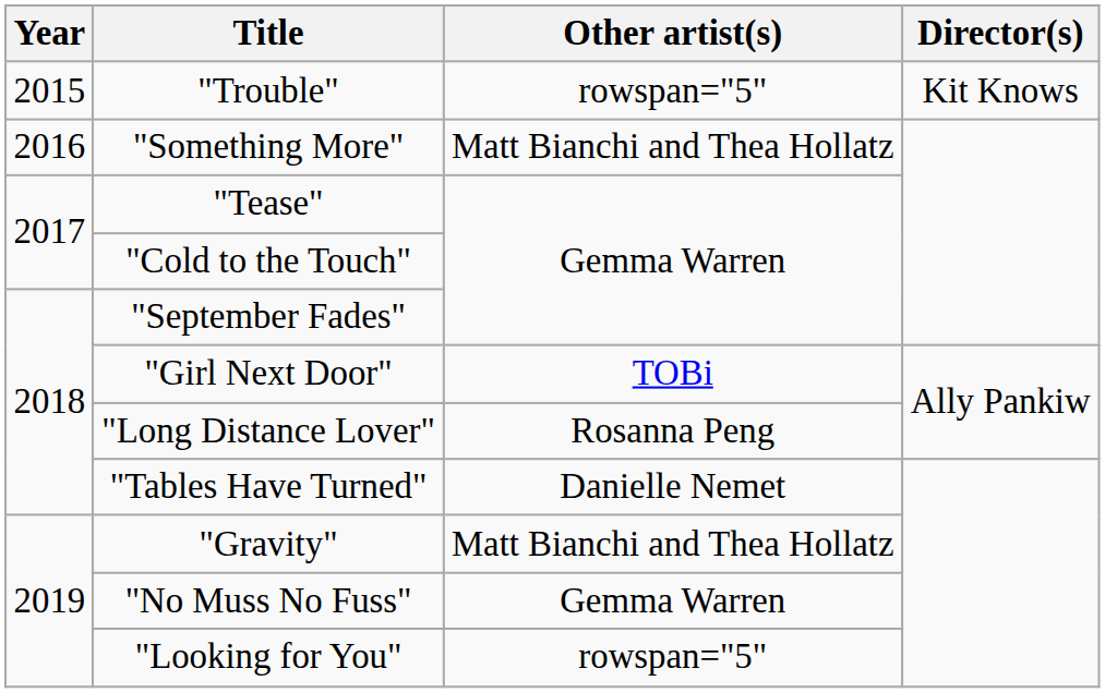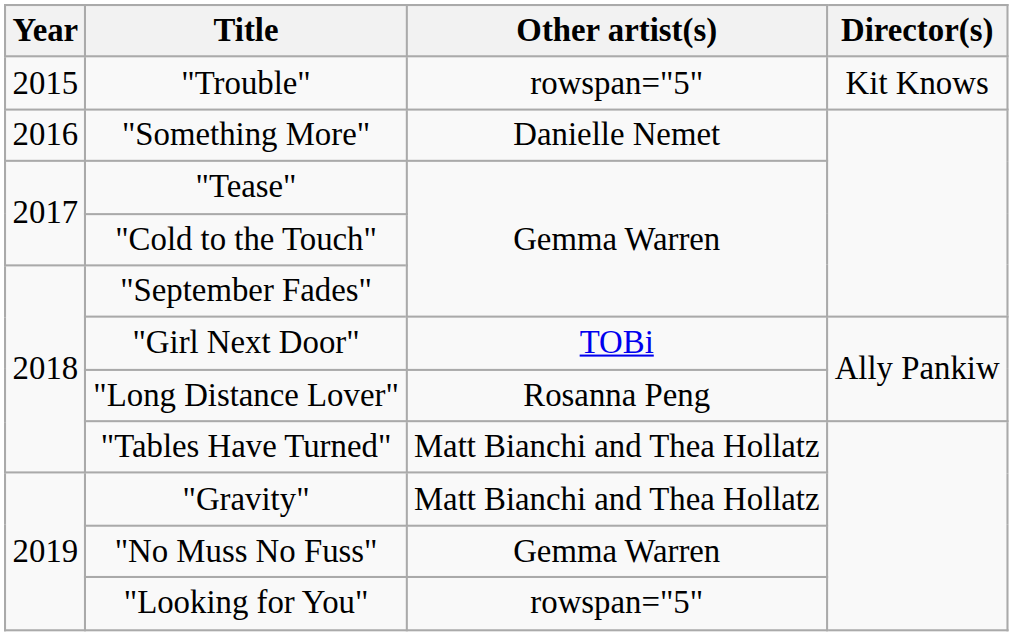"Something More" | Other artist(s): Matt Bianchi and Thea Hollatz -> Danielle Nemet
"Tables Have Turned" | Other artist(s): Danielle Nemet -> Matt Bianchi and Thea Hollatz
